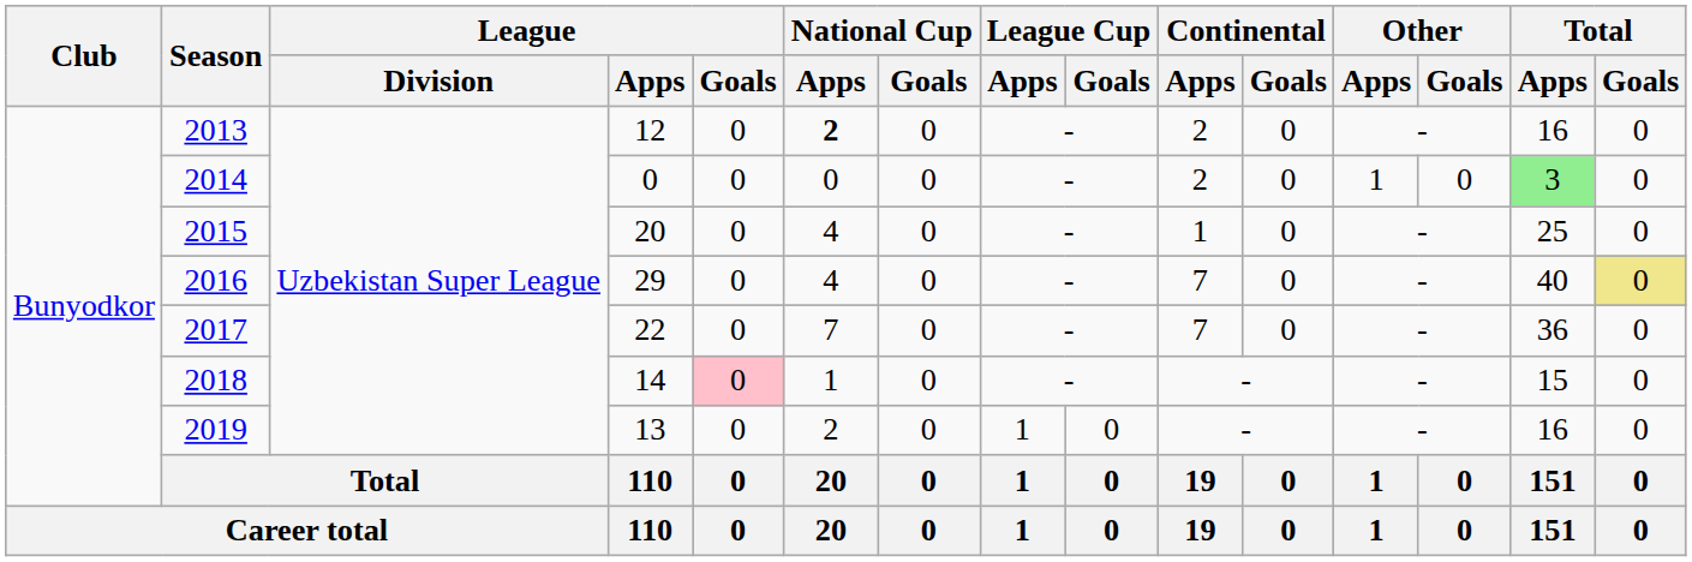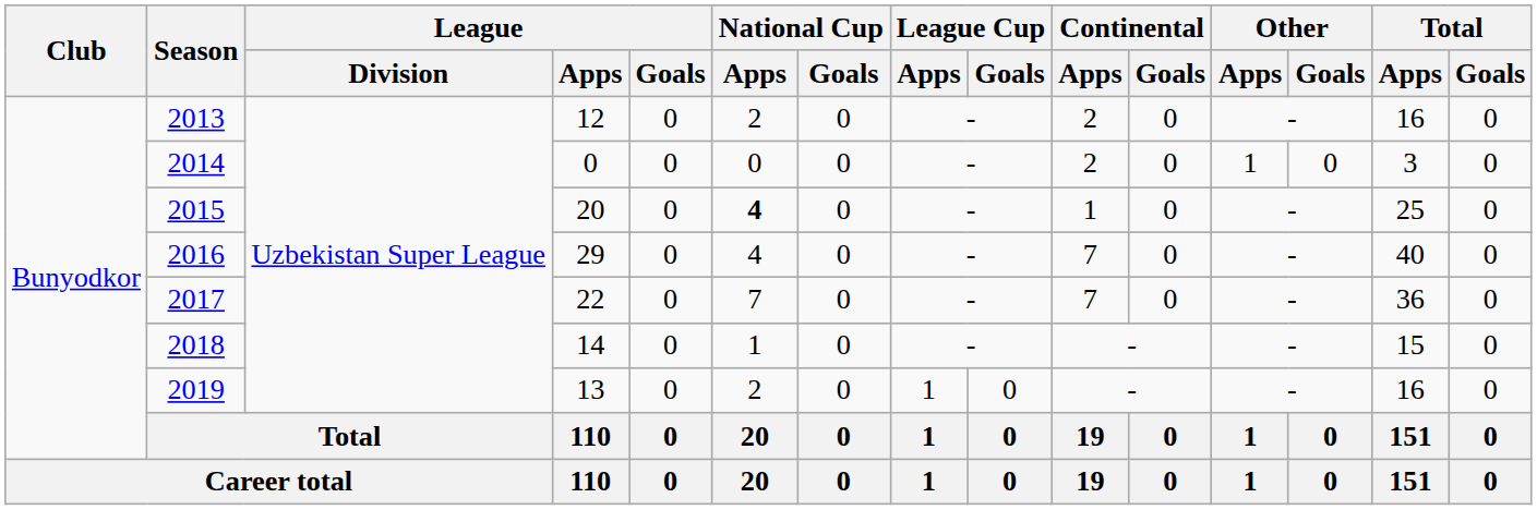2013 | National Cup / Apps: bold -> normal
2014 | Total / Apps: lightgreen background -> no background
2015 | National Cup / Apps: normal -> bold
2016 | Total / Goals: khaki background -> no background
2018 | League / Goals: pink background -> no background
